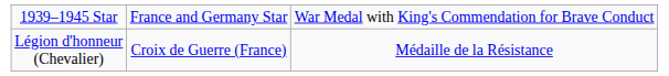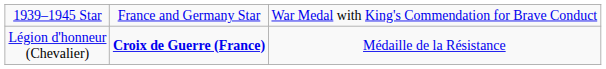Légion d'honneur (Chevalier) | column 2: normal -> bold
